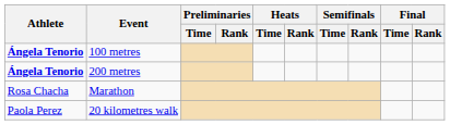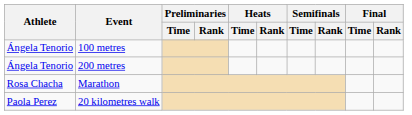100 metres | Athlete: bold -> normal
200 metres | Athlete: bold -> normal
